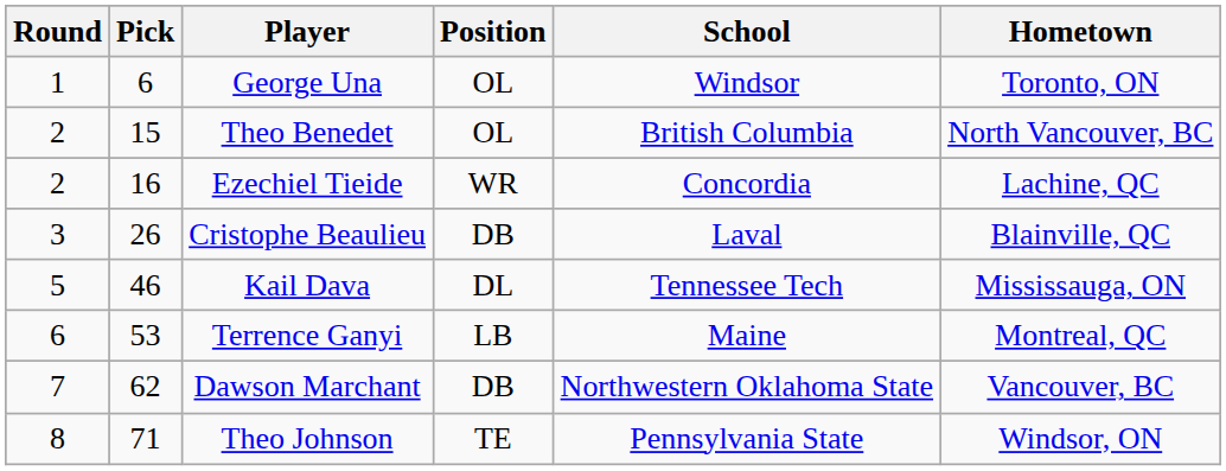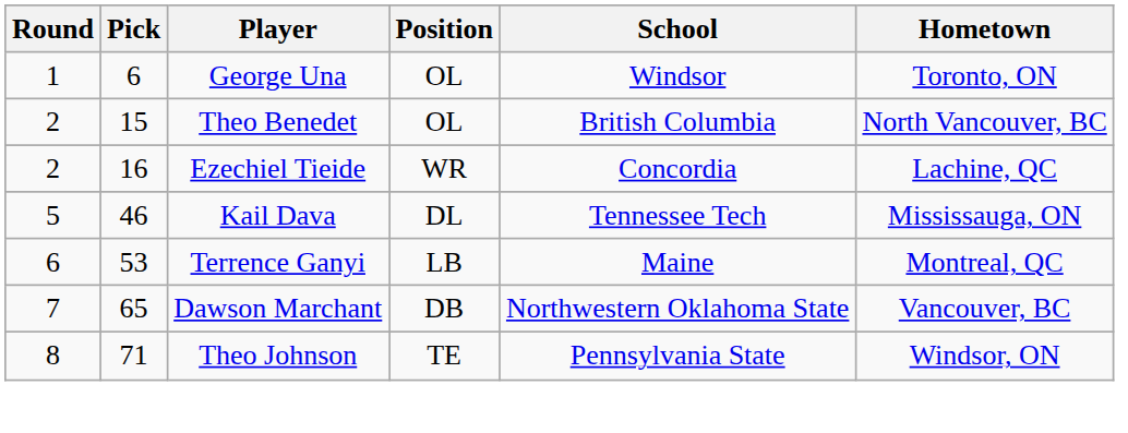- row: 3 | 26 | Cristophe Beaulieu | DB | Laval | Blainville, QC
Dawson Marchant | Pick: 62 -> 65
